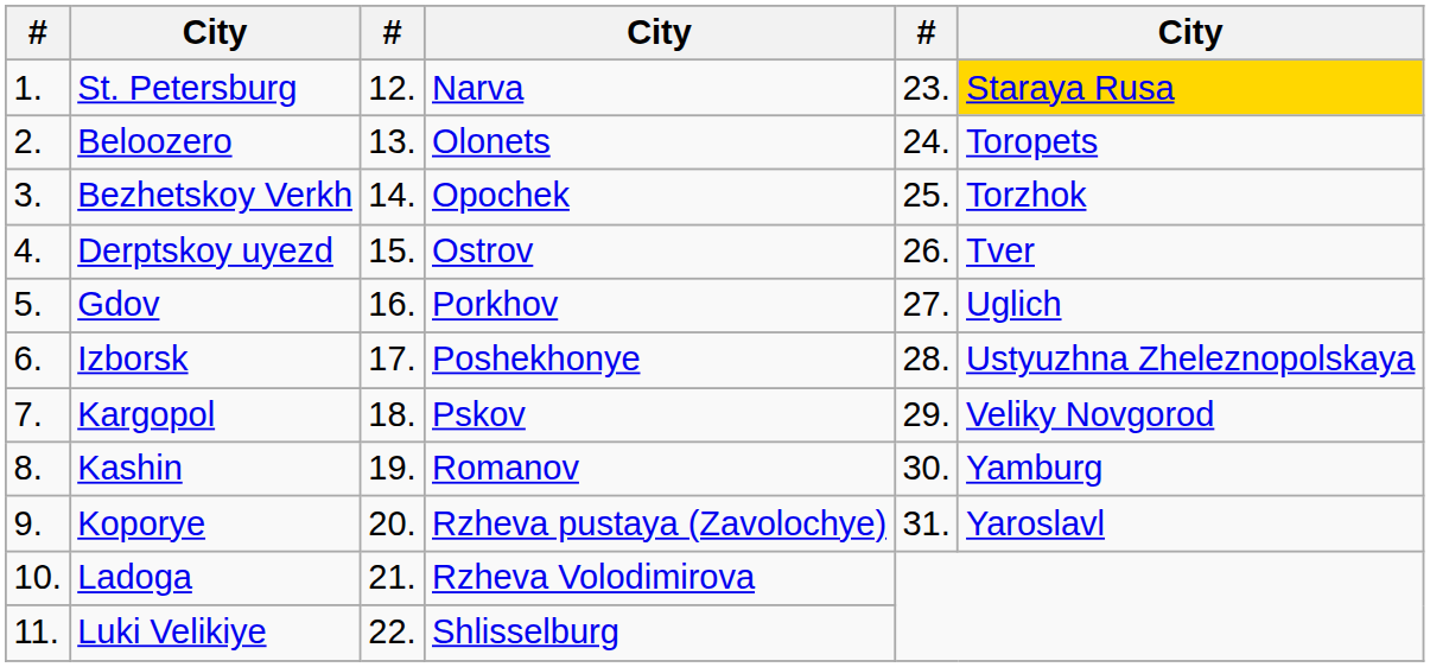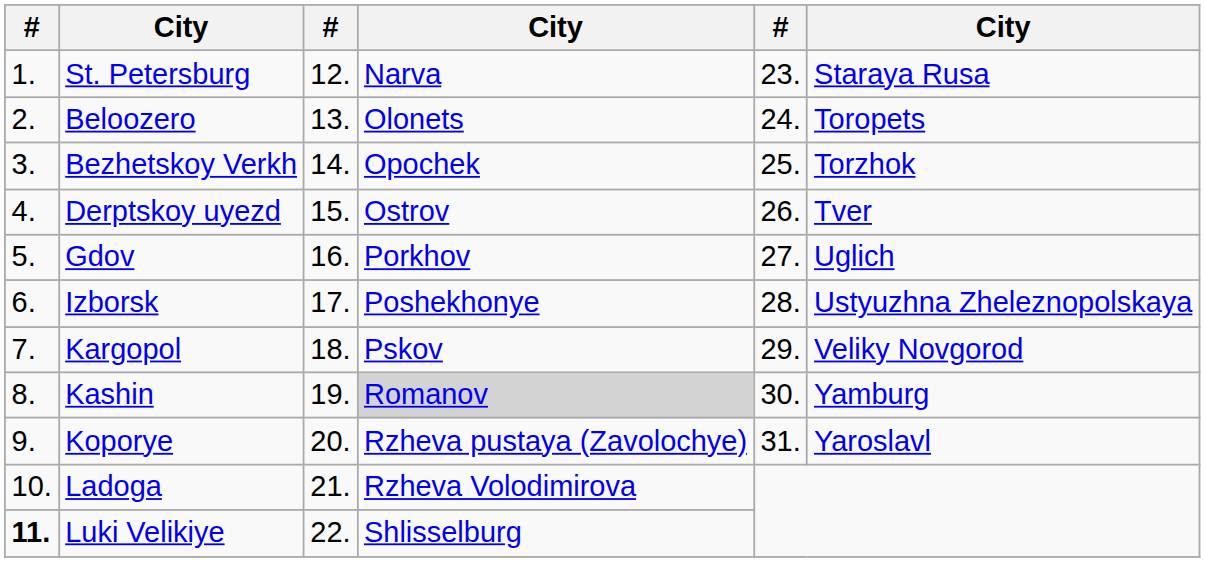St. Petersburg | column 6: gold background -> no background
Kashin | column 4: no background -> lightgrey background
Luki Velikiye | column 1: normal -> bold
